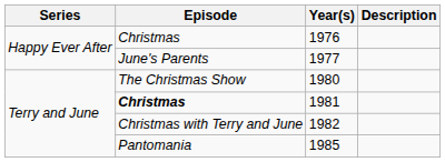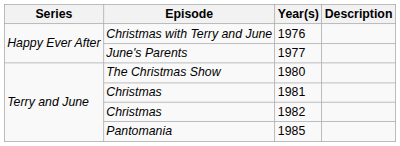1976 | Episode: Christmas -> Christmas with Terry and June
1981 | Episode: bold -> normal
1982 | Episode: Christmas with Terry and June -> Christmas
